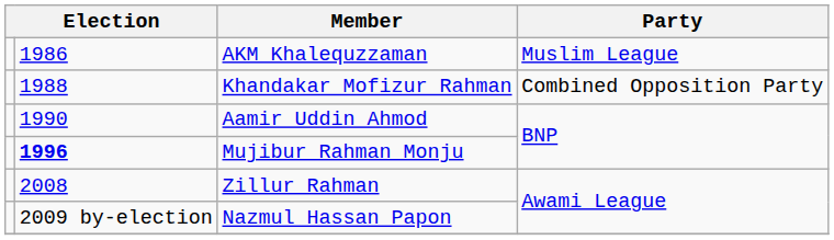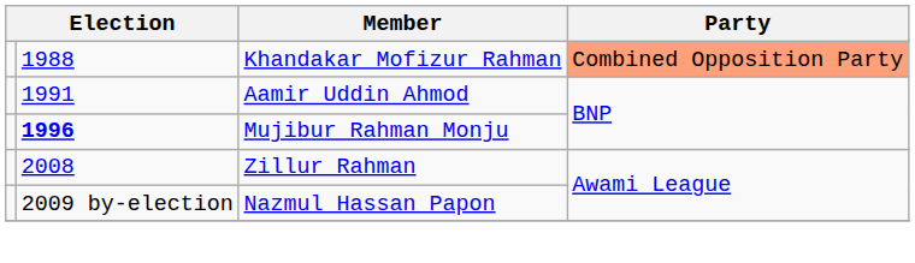- row: 1986 | AKM Khalequzzaman | Muslim League
Khandakar Mofizur Rahman | Party: no background -> lightsalmon background
Aamir Uddin Ahmod | column 2: 1990 -> 1991
